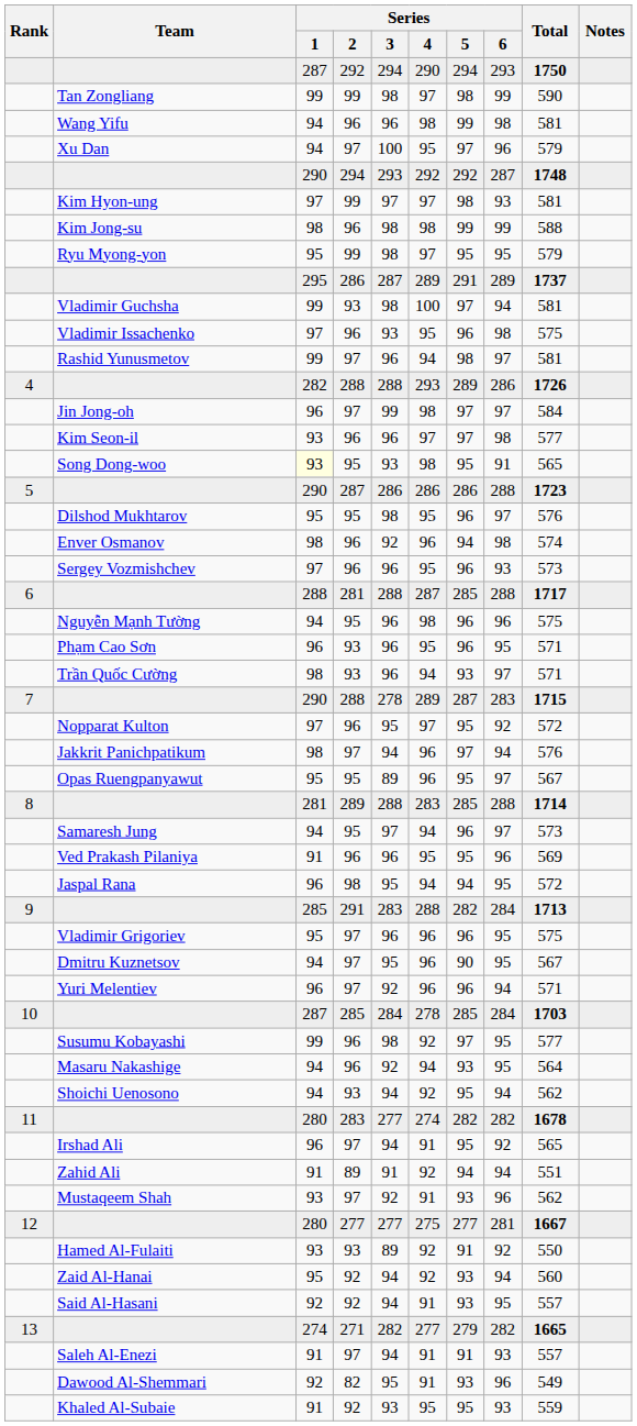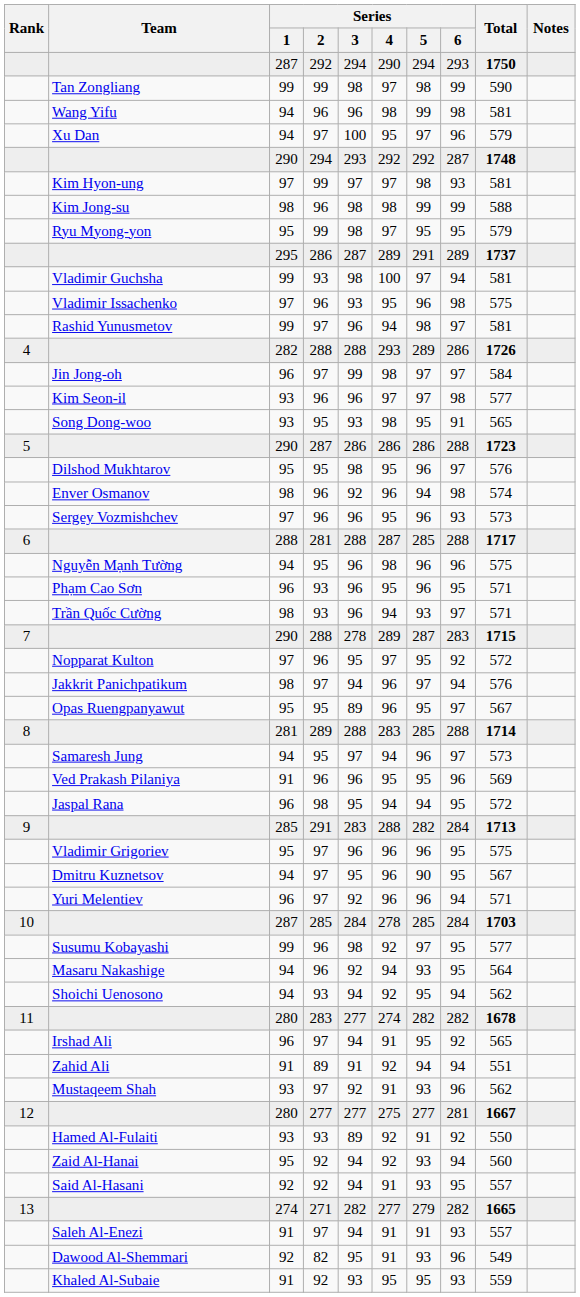Song Dong-woo | Series / 1: lightyellow background -> no background
